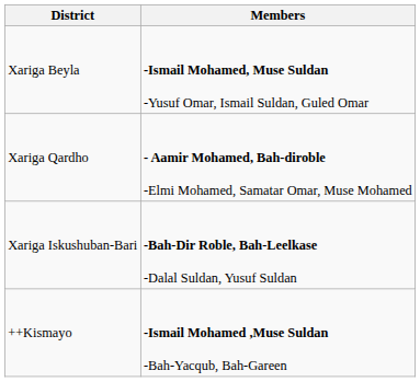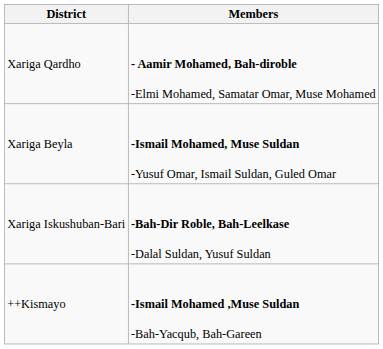rows swapped: Xariga Qardho <-> Xariga Beyla
